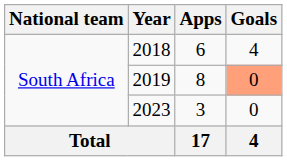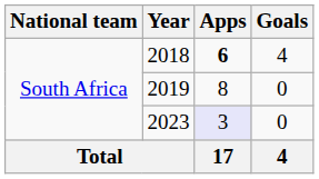2018 | Apps: normal -> bold
2019 | Goals: lightsalmon background -> no background
2023 | Apps: no background -> lavender background
